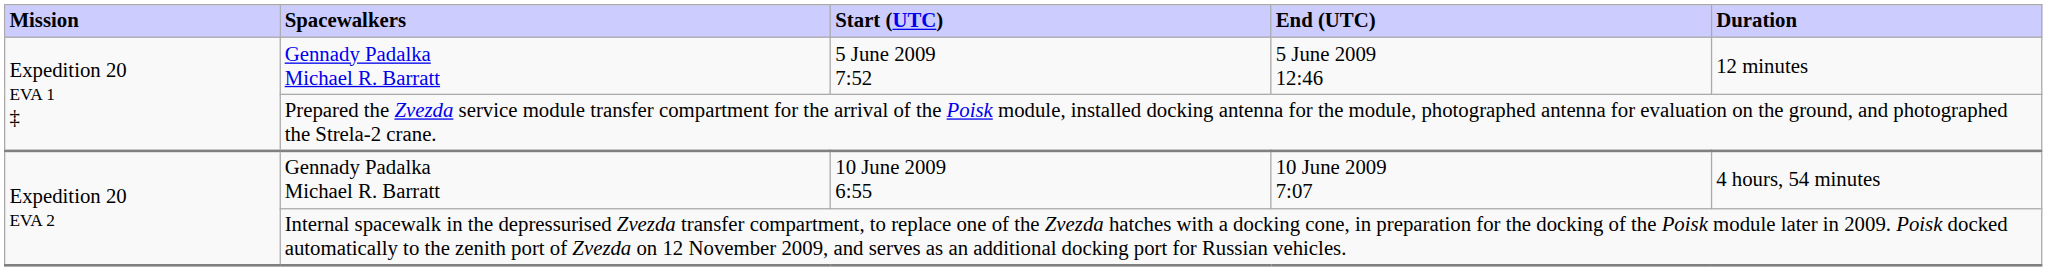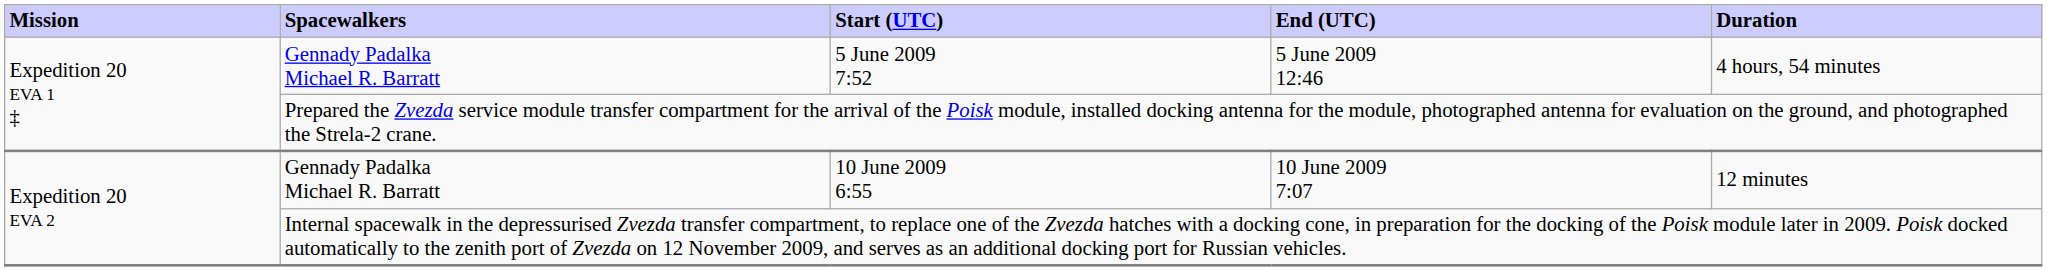5 June 2009 7:52 | Duration: 12 minutes -> 4 hours, 54 minutes
10 June 2009 6:55 | Duration: 4 hours, 54 minutes -> 12 minutes
